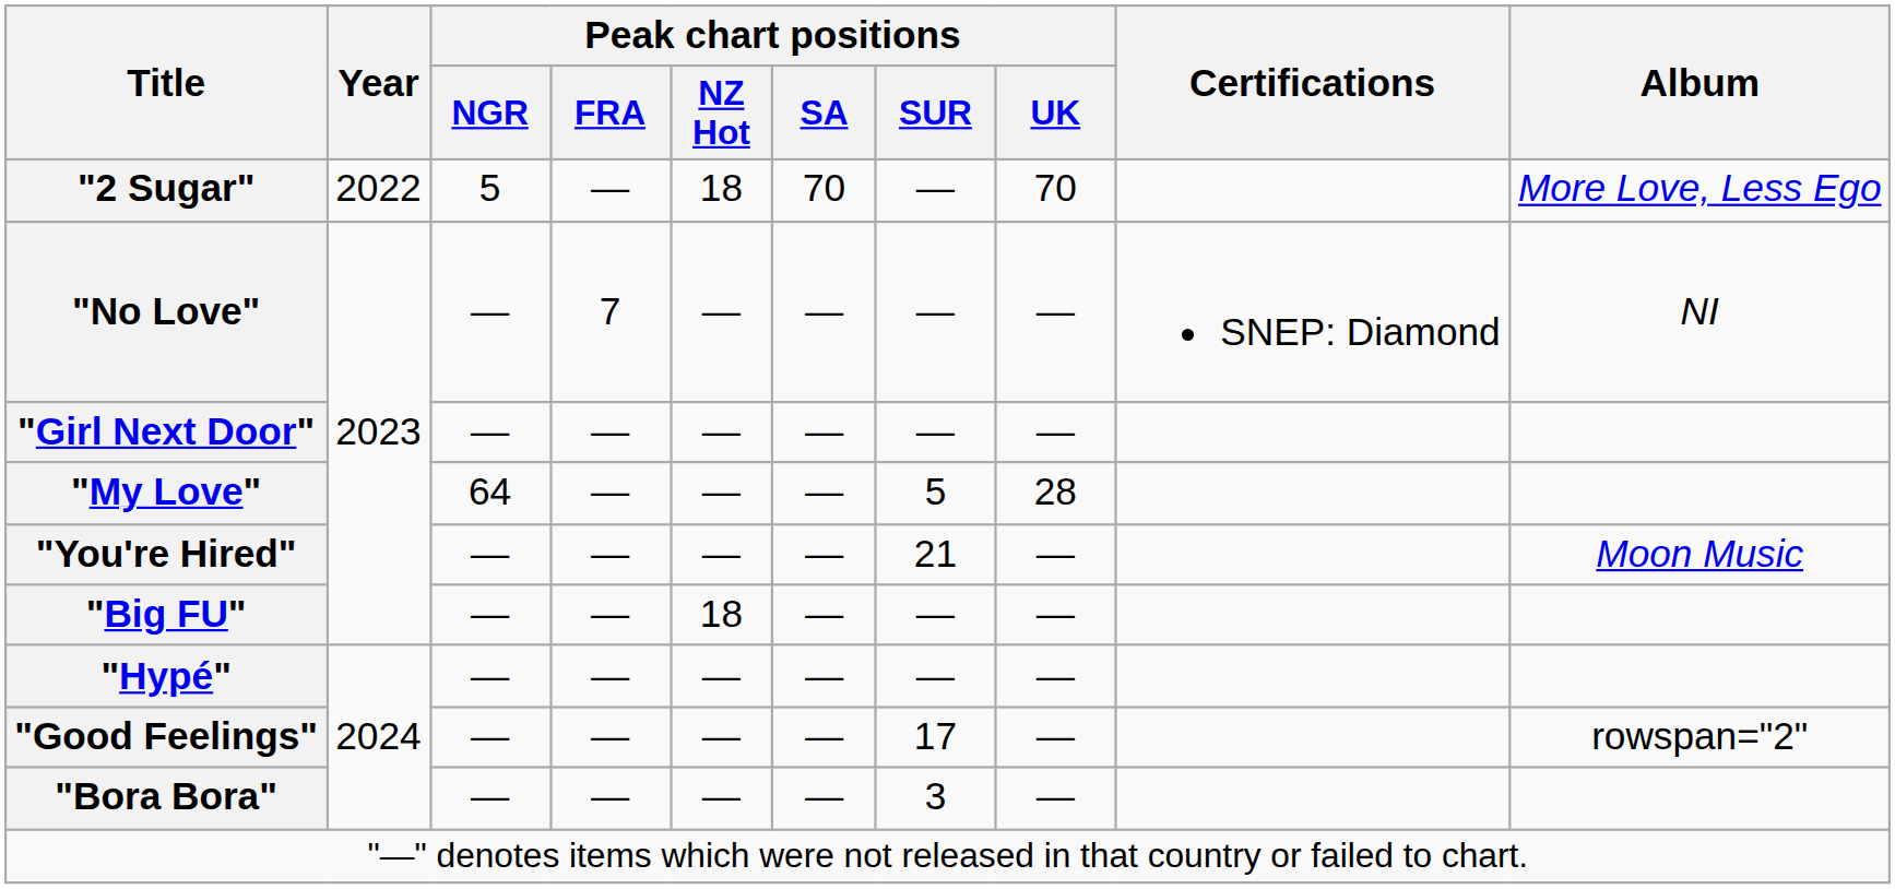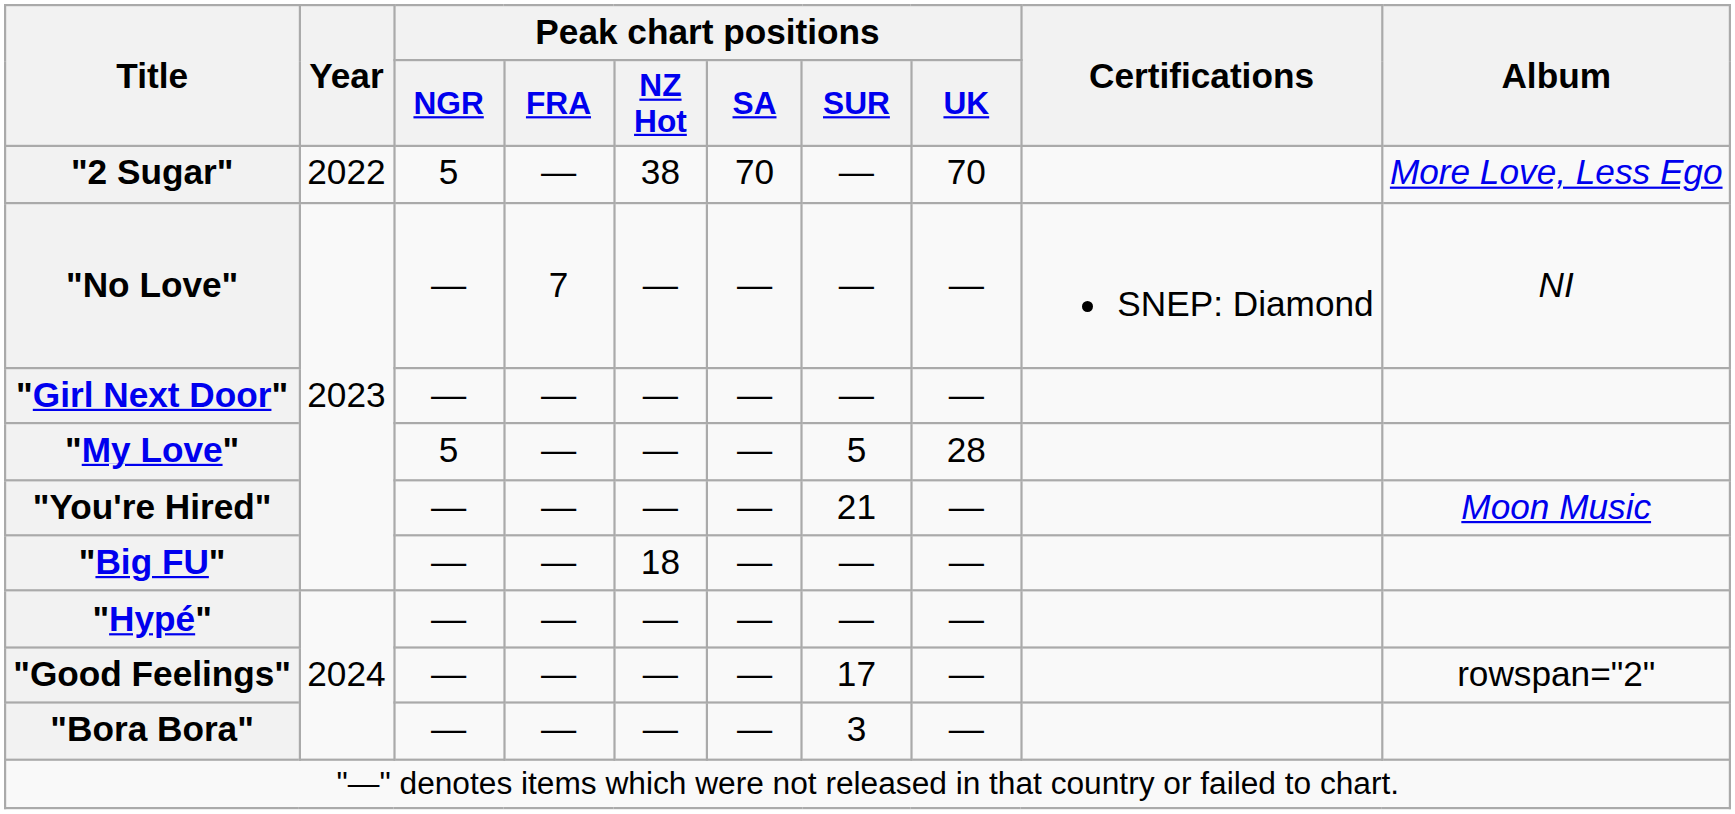"2 Sugar" | Peak chart positions / NZ Hot: 18 -> 38
"My Love" | Peak chart positions / NGR: 64 -> 5
